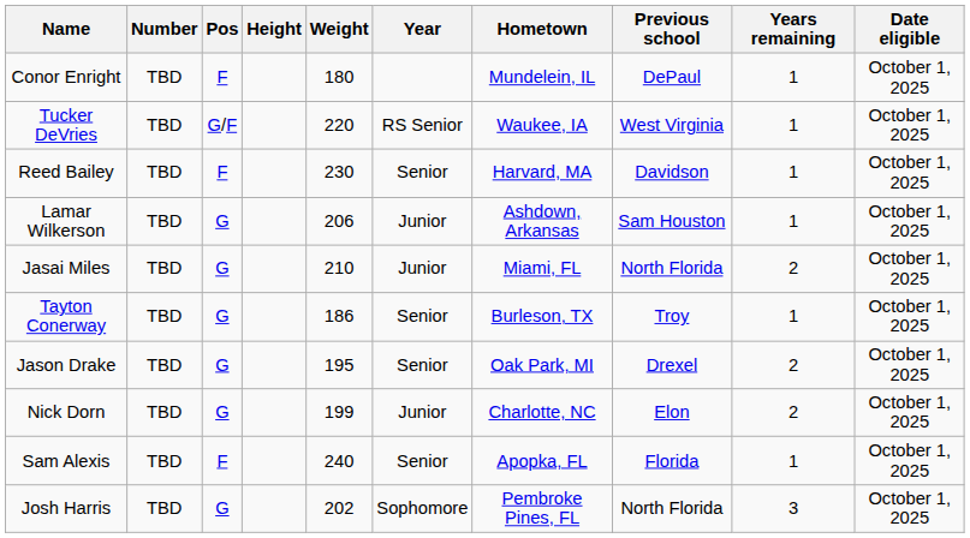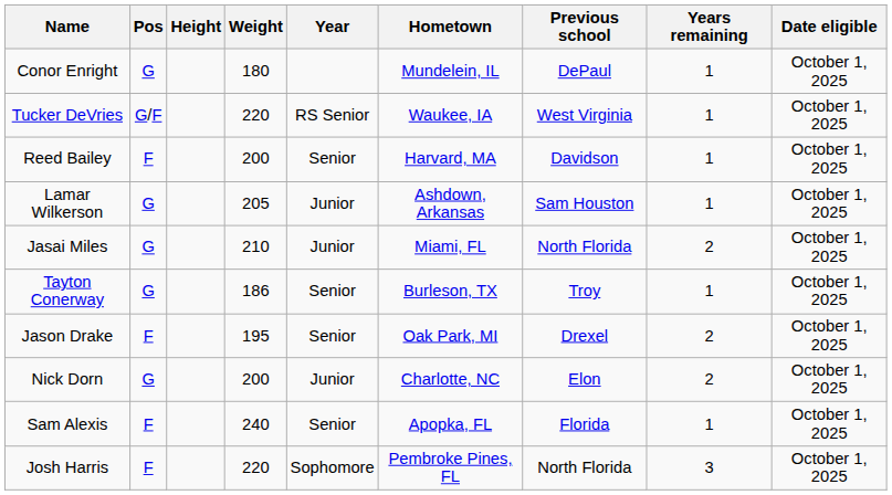- column: Number | TBD | TBD | TBD | TBD | TBD | TBD | TBD | TBD | TBD | TBD
Conor Enright | Pos: F -> G
Reed Bailey | Weight: 230 -> 200
Lamar Wilkerson | Weight: 206 -> 205
Jason Drake | Pos: G -> F
Nick Dorn | Weight: 199 -> 200
Josh Harris | Pos: G -> F
Josh Harris | Weight: 202 -> 220
